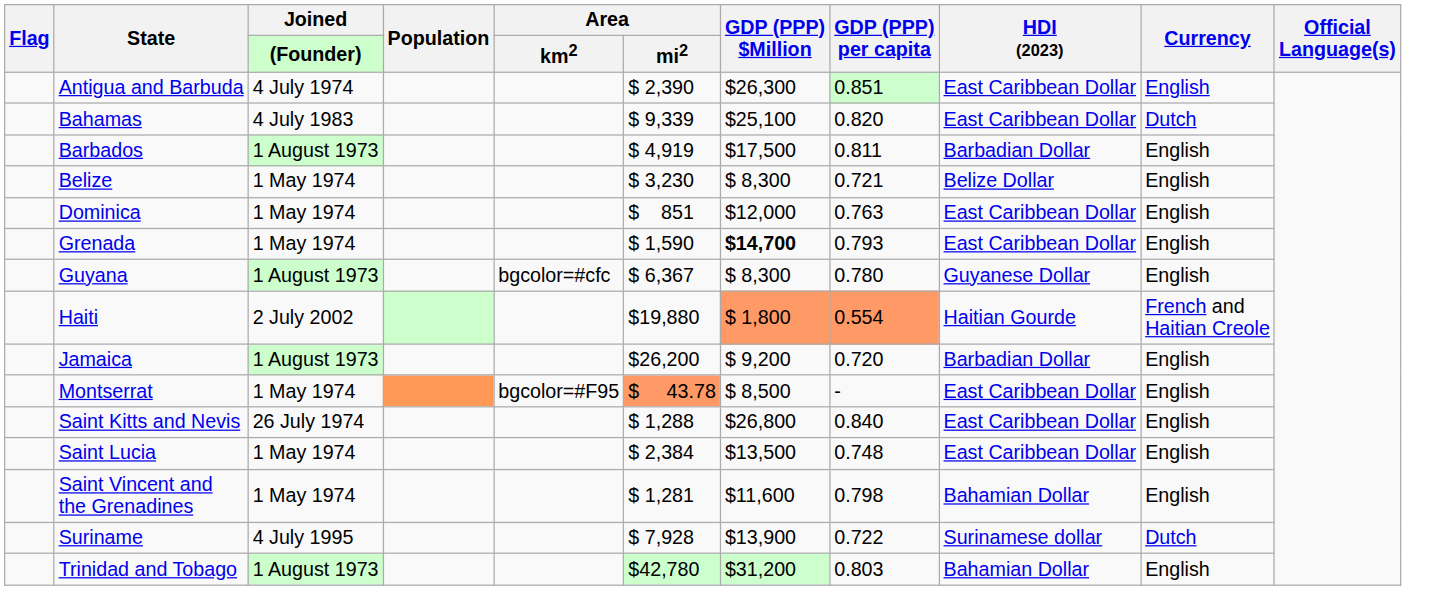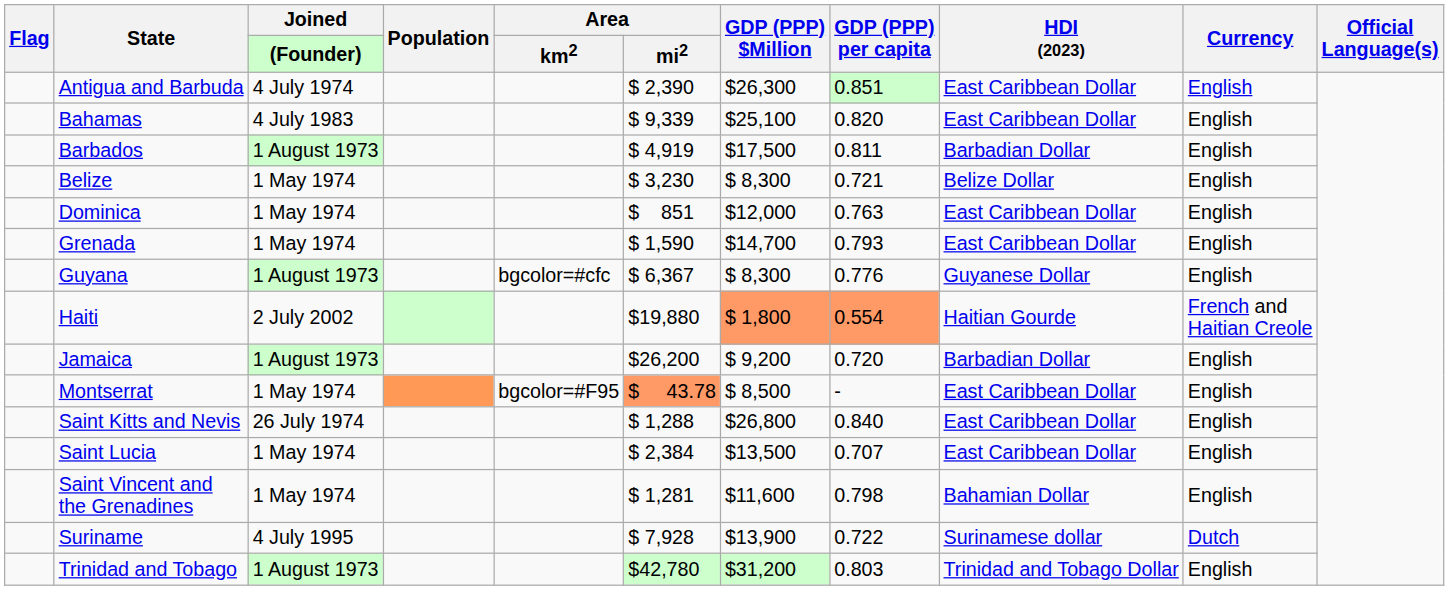Bahamas | Currency: Dutch -> English
Grenada | GDP (PPP) $Million: bold -> normal
Guyana | GDP (PPP) per capita: 0.780 -> 0.776
Saint Lucia | GDP (PPP) per capita: 0.748 -> 0.707
Trinidad and Tobago | HDI (2023): Bahamian Dollar -> Trinidad and Tobago Dollar
